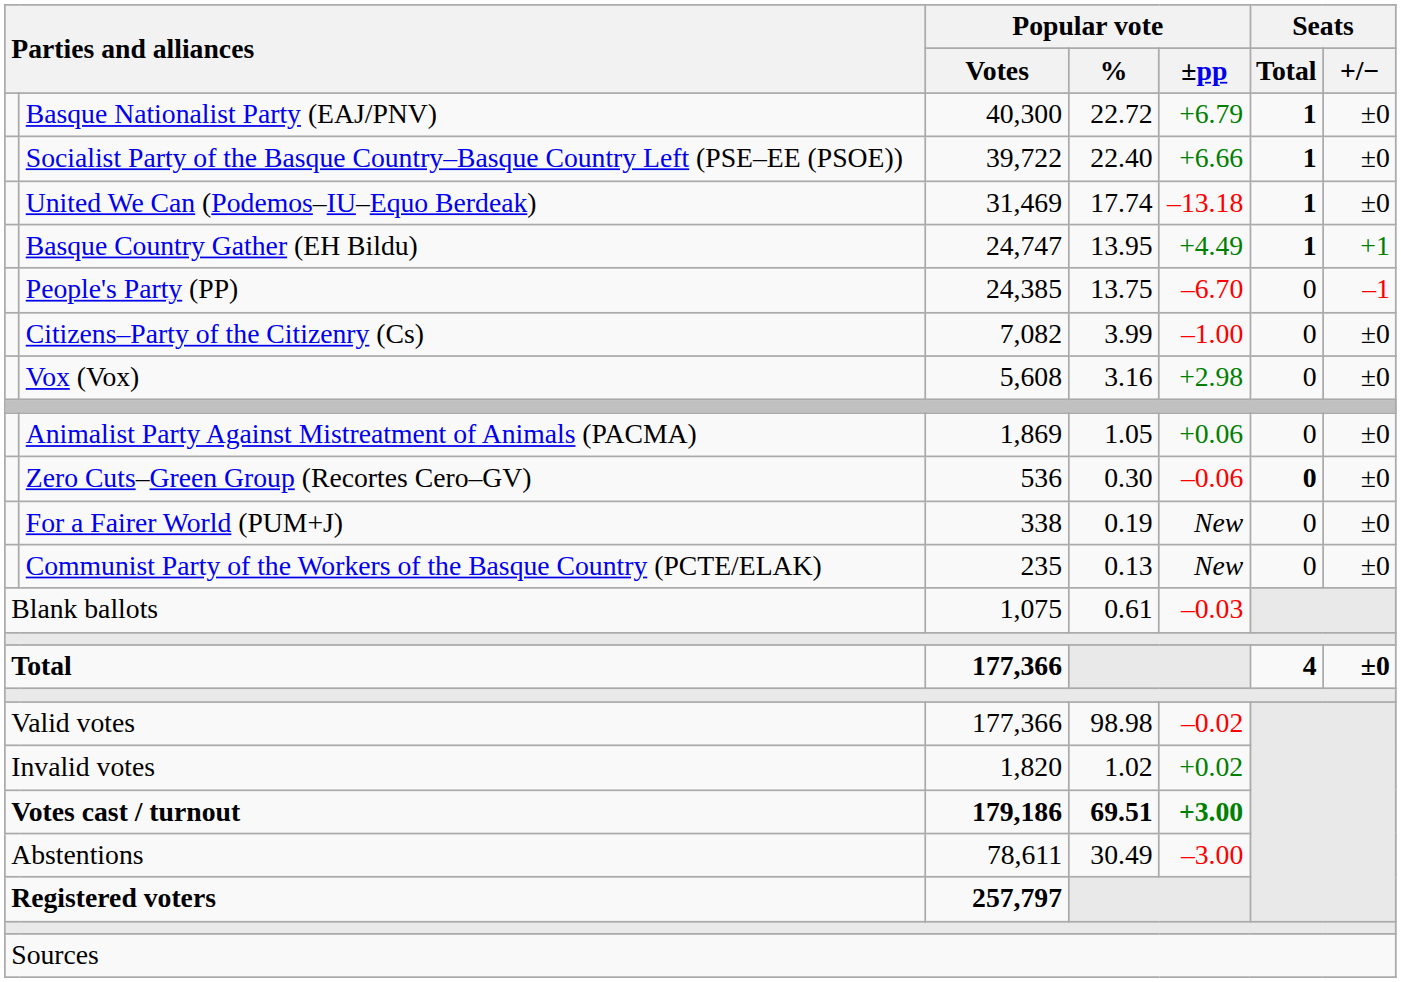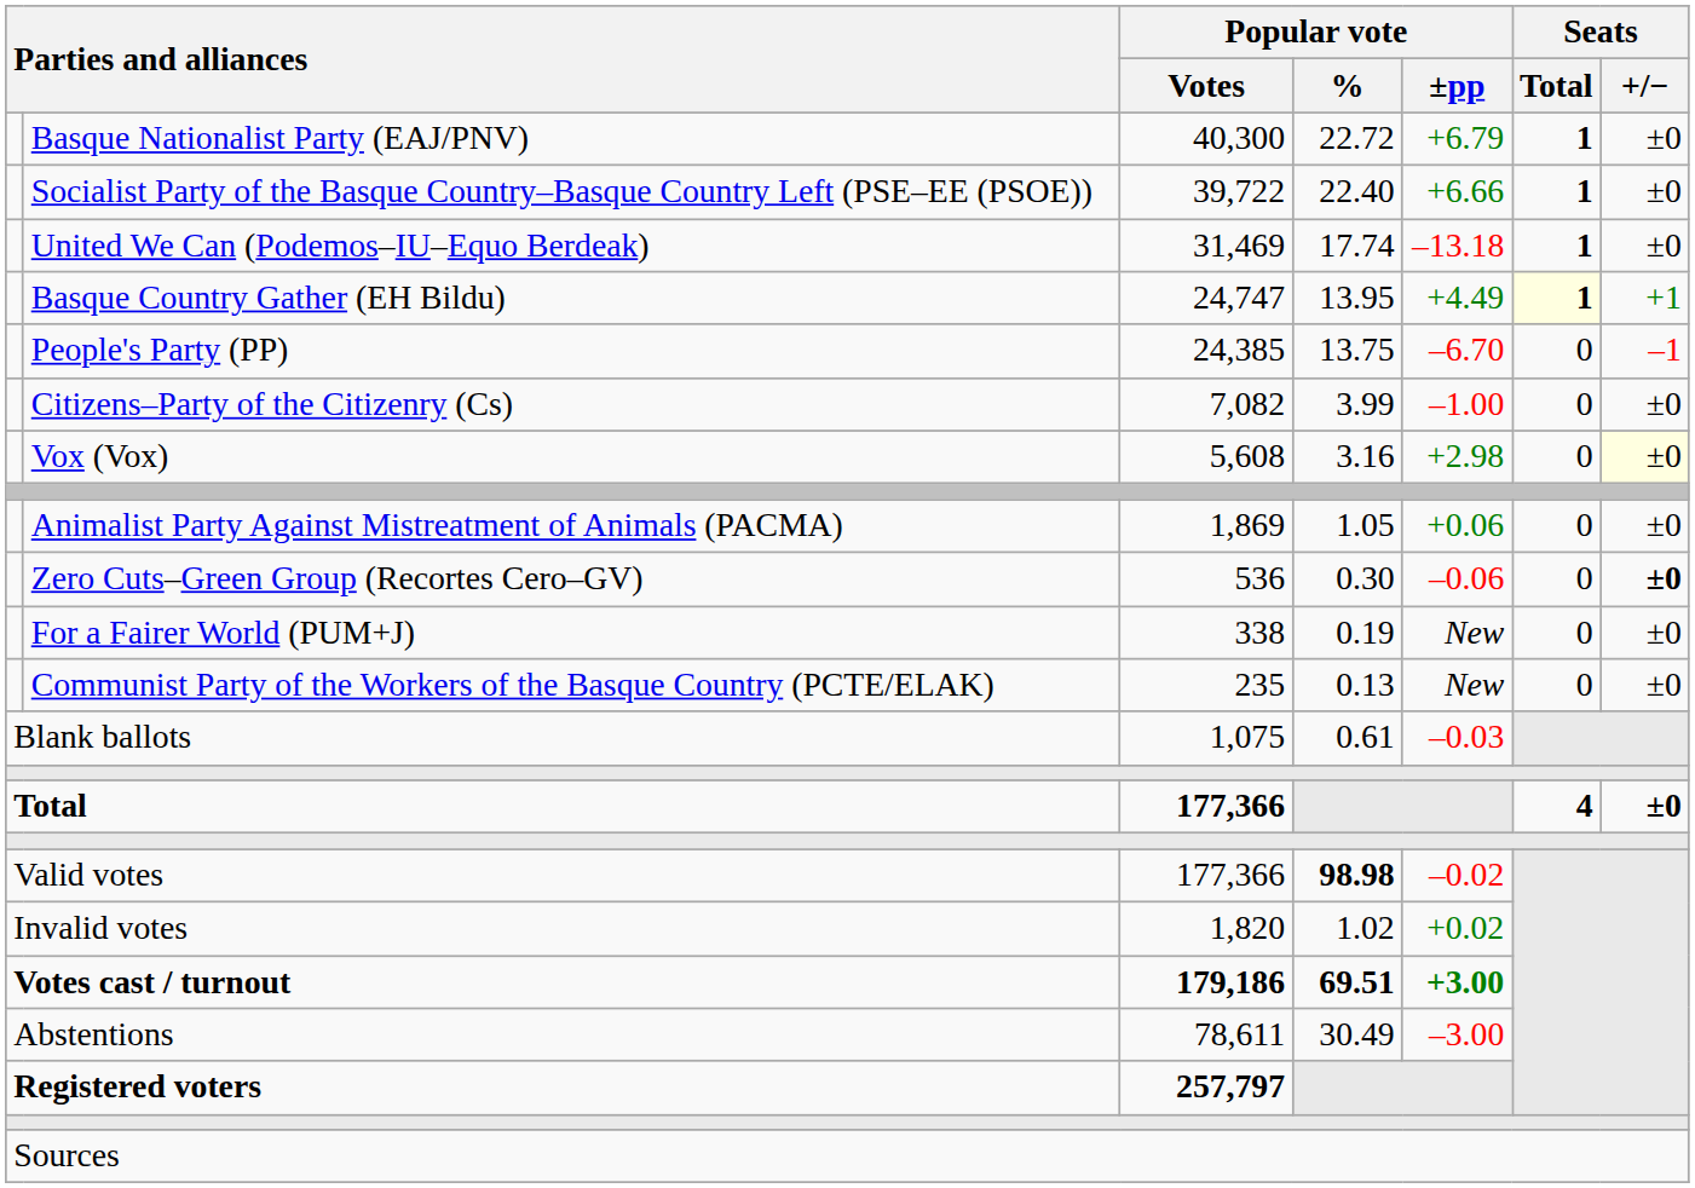Basque Country Gather (EH Bildu) | Seats / Total: no background -> lightyellow background
Vox (Vox) | Seats / +/−: no background -> lightyellow background
Zero Cuts–Green Group (Recortes Cero–GV) | Seats / Total: bold -> normal
Zero Cuts–Green Group (Recortes Cero–GV) | Seats / +/−: normal -> bold
Valid votes | Popular vote / %: normal -> bold
